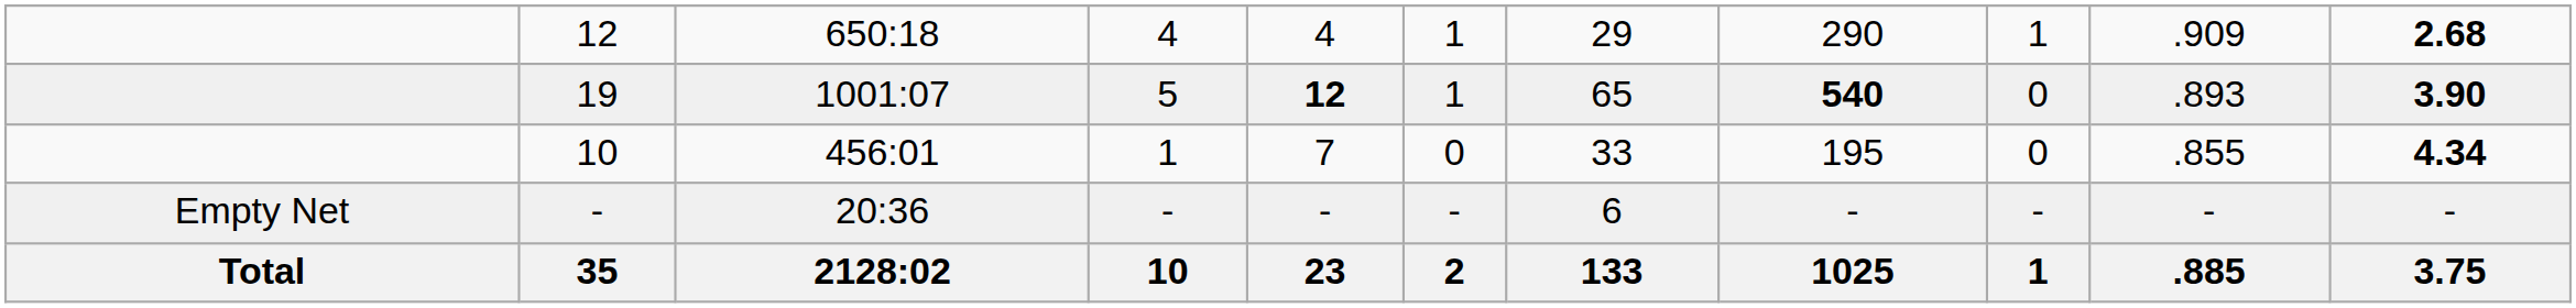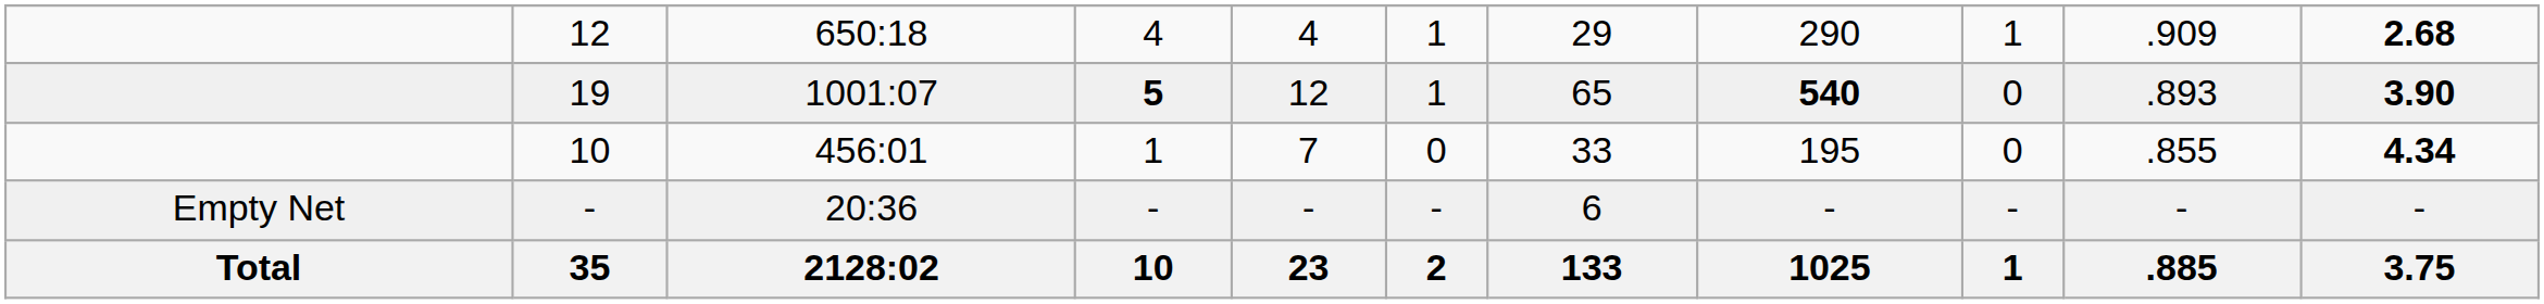19 | column 4: normal -> bold
19 | column 5: bold -> normal
